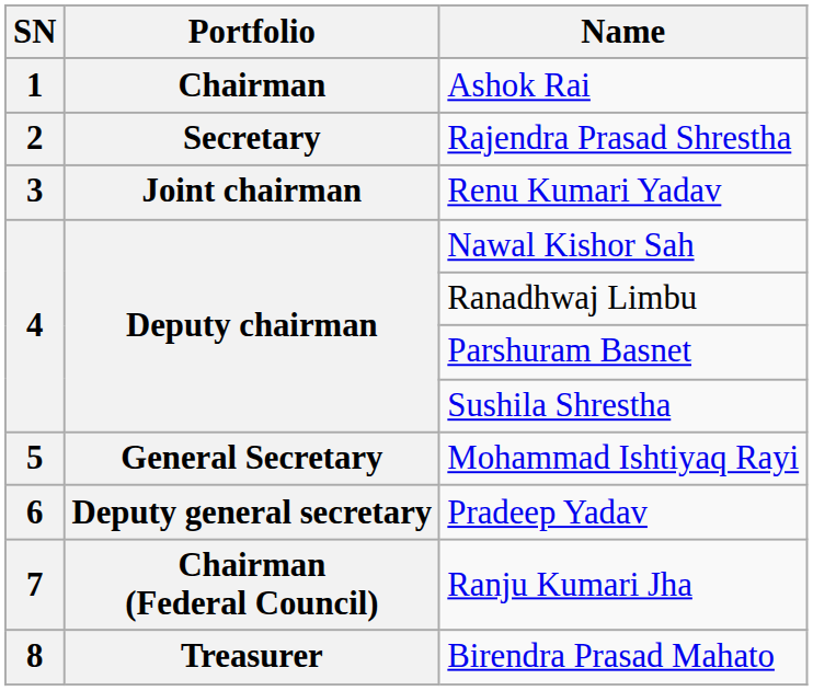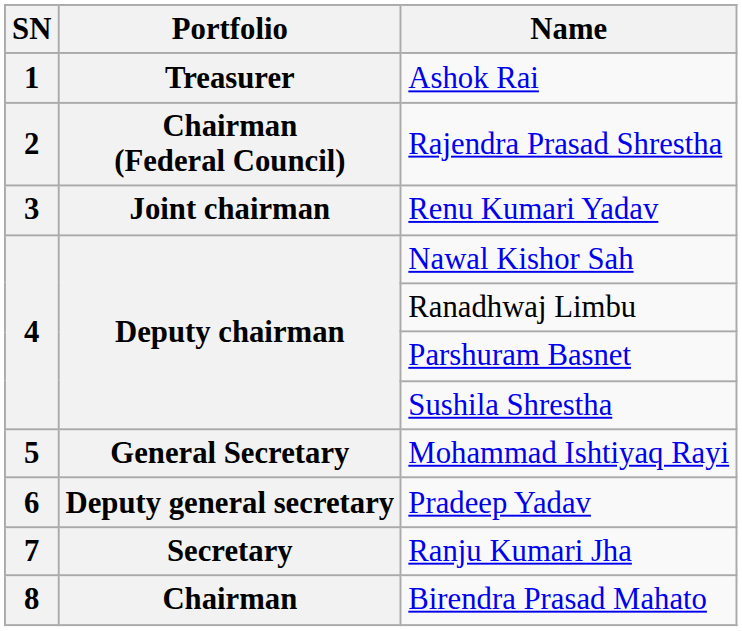Ashok Rai | Portfolio: Chairman -> Treasurer
Rajendra Prasad Shrestha | Portfolio: Secretary -> Chairman (Federal Council)
Ranju Kumari Jha | Portfolio: Chairman (Federal Council) -> Secretary
Birendra Prasad Mahato | Portfolio: Treasurer -> Chairman
